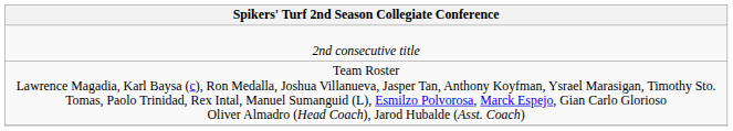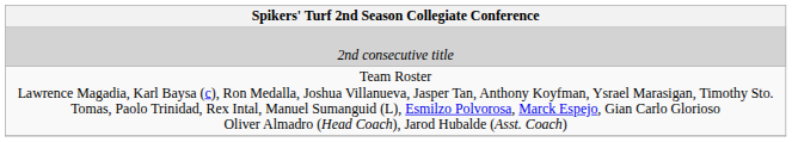row 2 | column 1: no background -> lightgrey background
